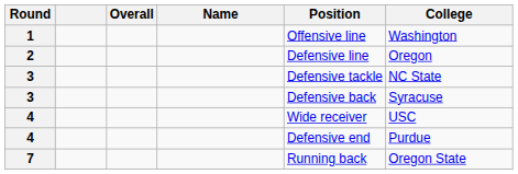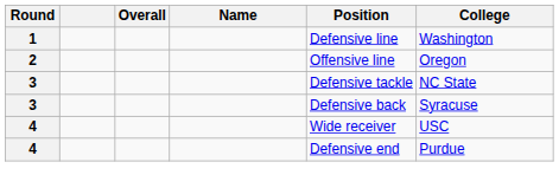1 | Position: Offensive line -> Defensive line
2 | Position: Defensive line -> Offensive line
- row: 7 | Running back | Oregon State
